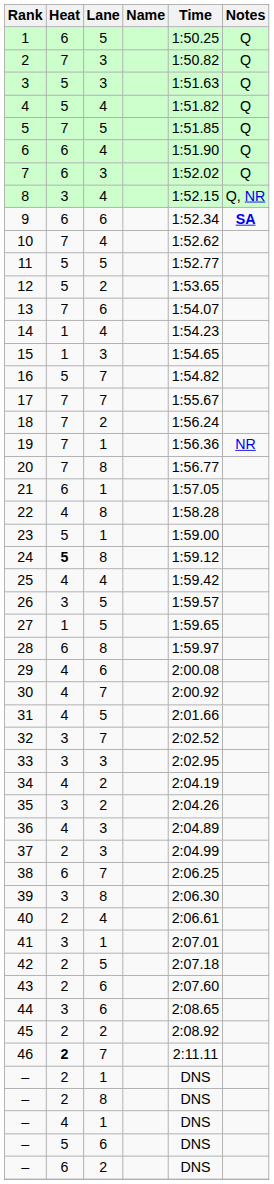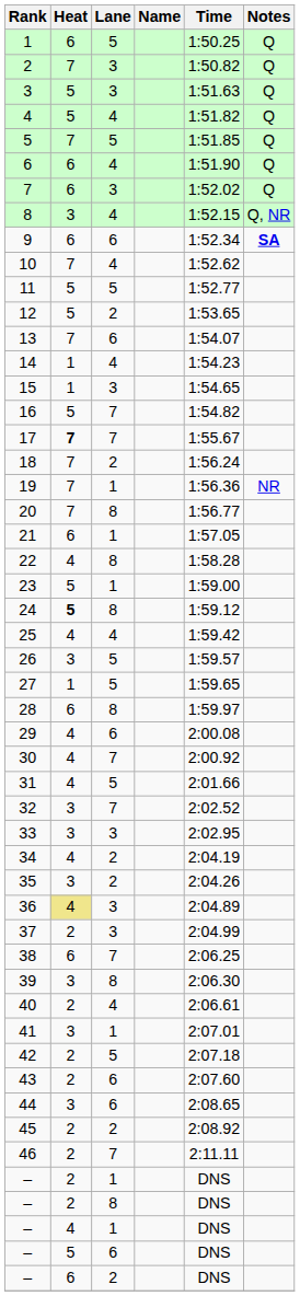17 | Heat: normal -> bold
36 | Heat: no background -> khaki background
46 | Heat: bold -> normal
